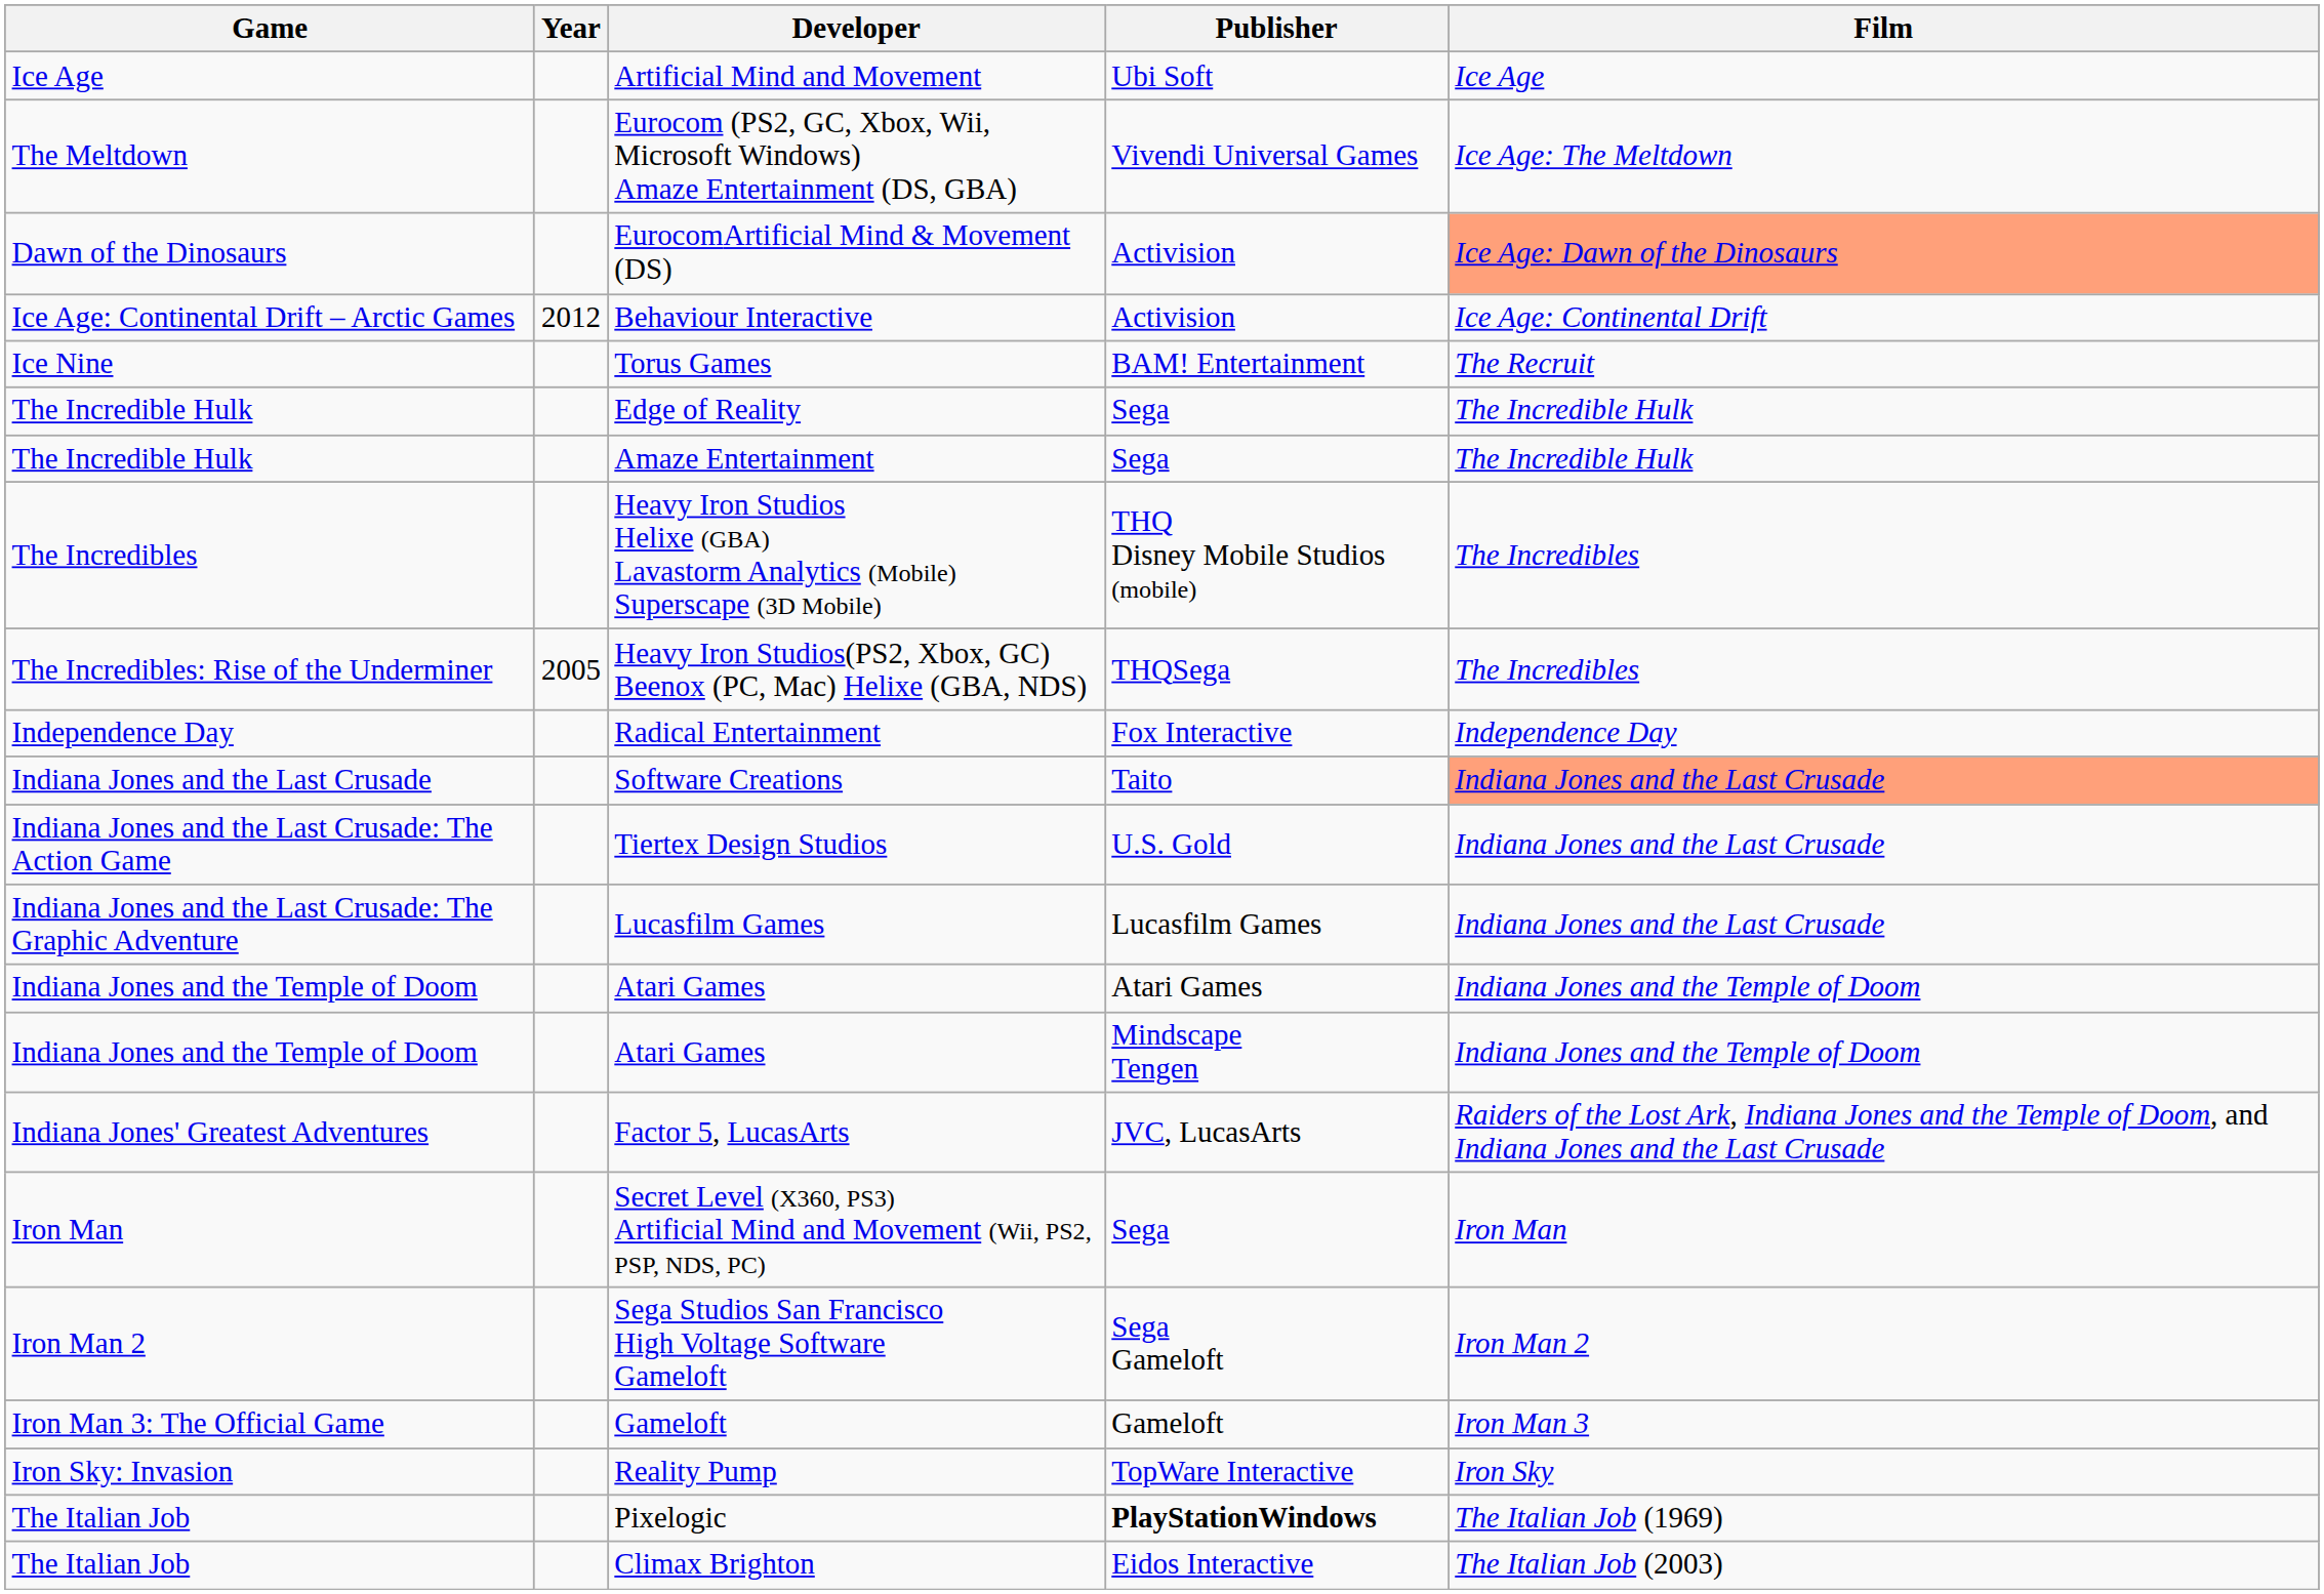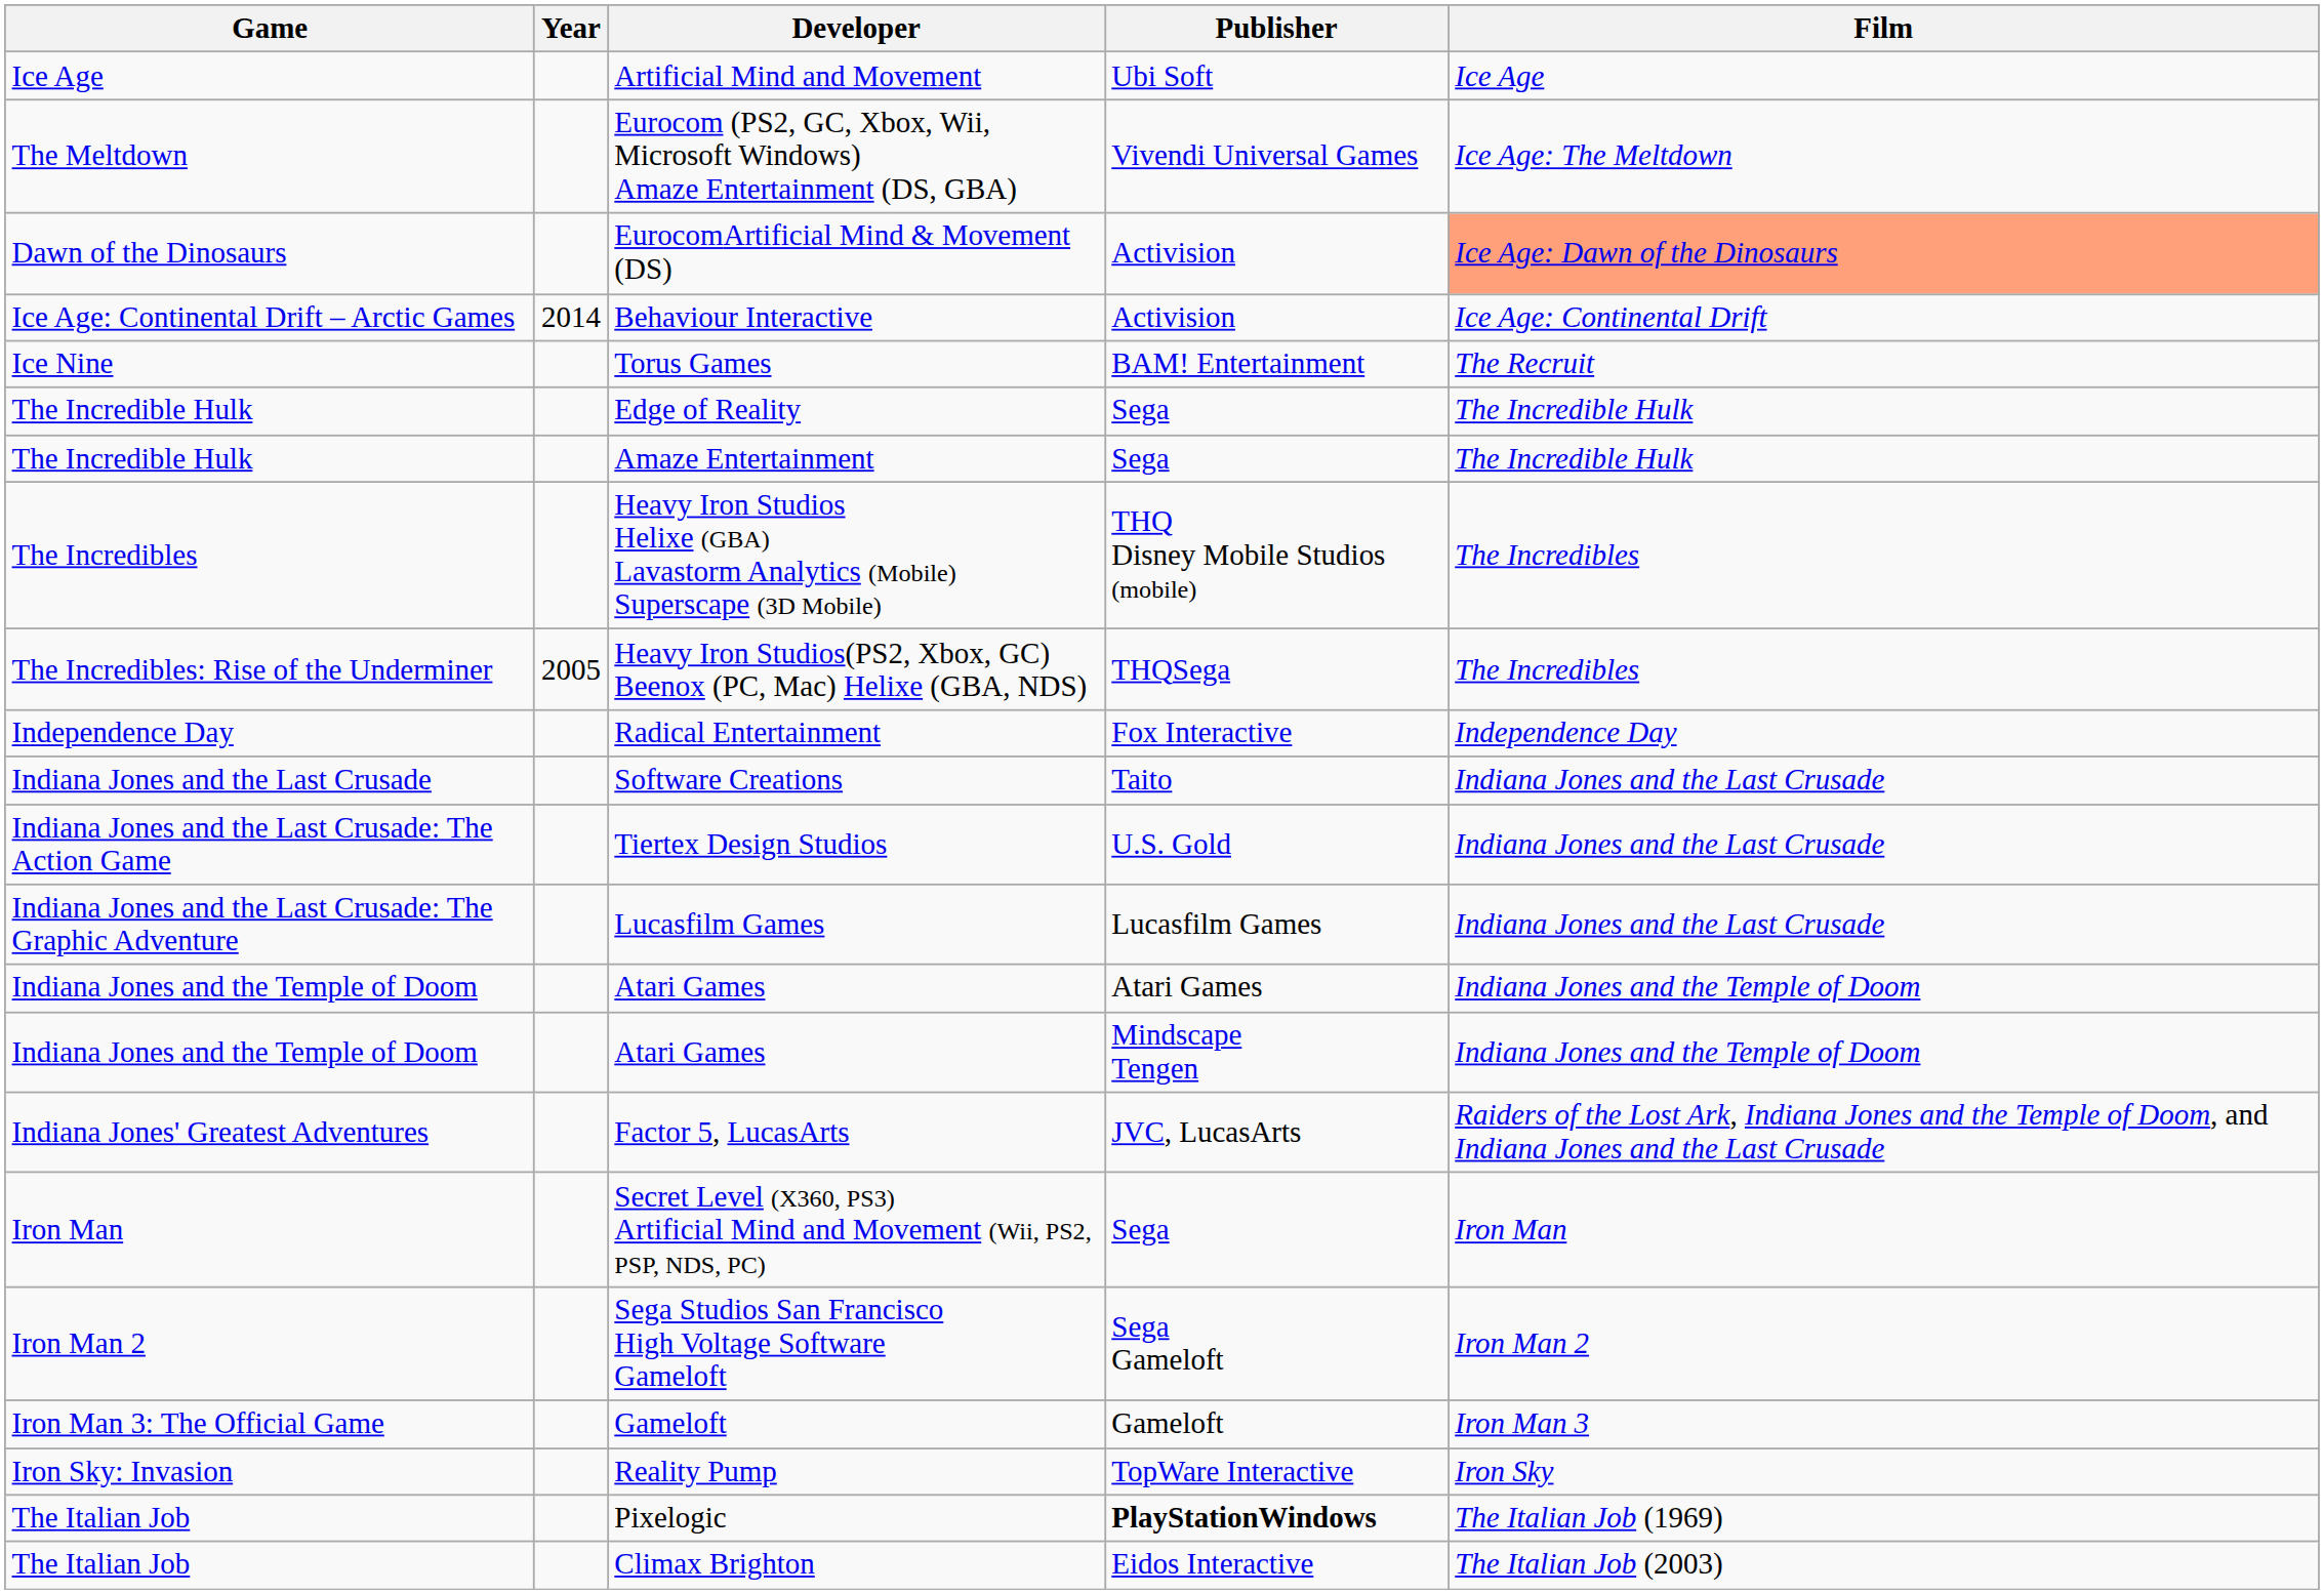Behaviour Interactive | Year: 2012 -> 2014
Software Creations | Film: lightsalmon background -> no background
